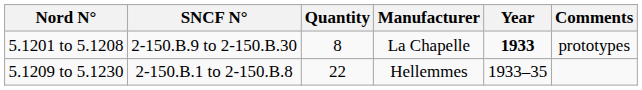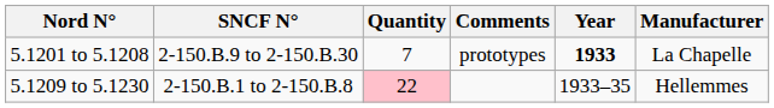columns swapped: Manufacturer <-> Comments
5.1201 to 5.1208 | Quantity: 8 -> 7
5.1209 to 5.1230 | Quantity: no background -> pink background
